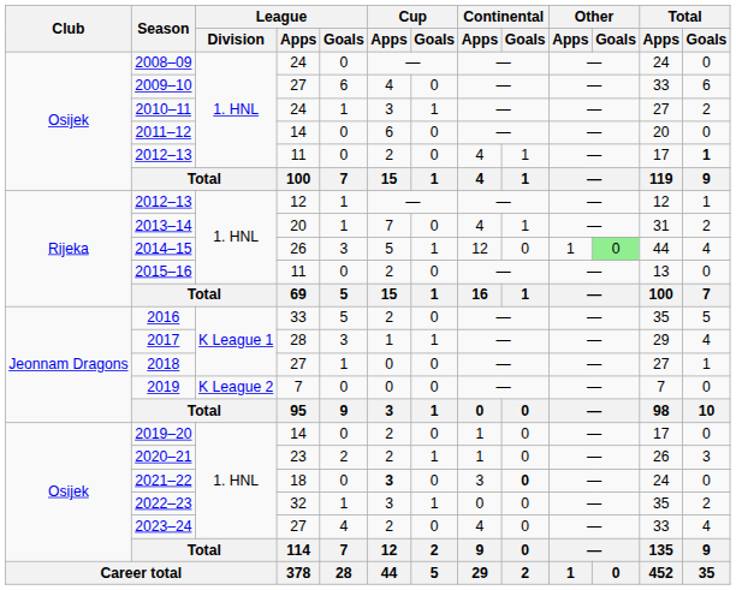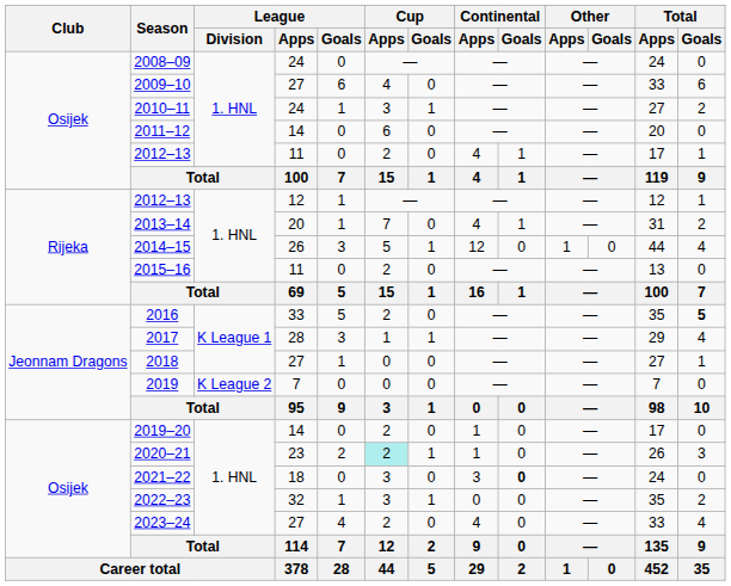2012–13 / 11 | Total / Goals: bold -> normal
2014–15 | Other / Goals: lightgreen background -> no background
2016 | Total / Goals: normal -> bold
2020–21 | Cup / Apps: no background -> paleturquoise background
2021–22 | Cup / Apps: bold -> normal
